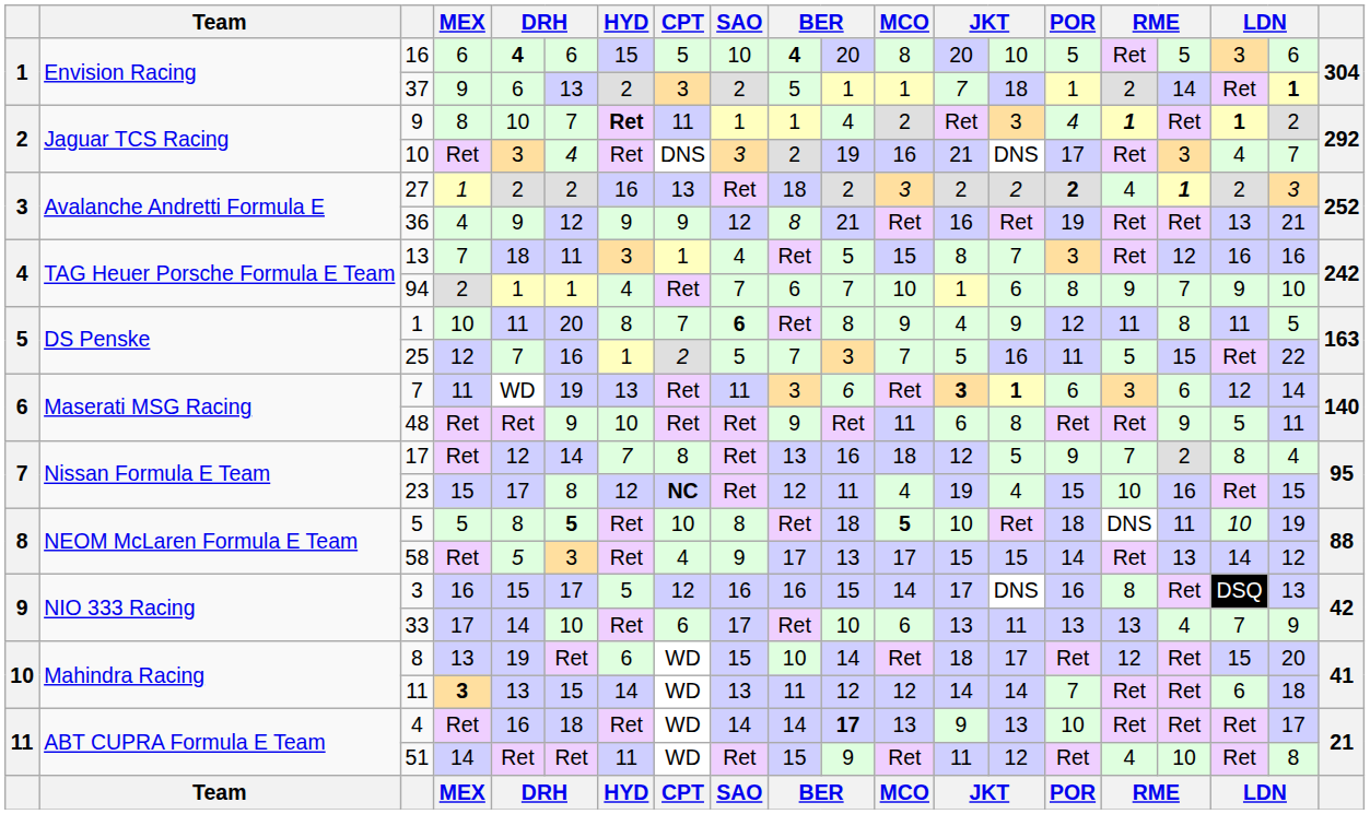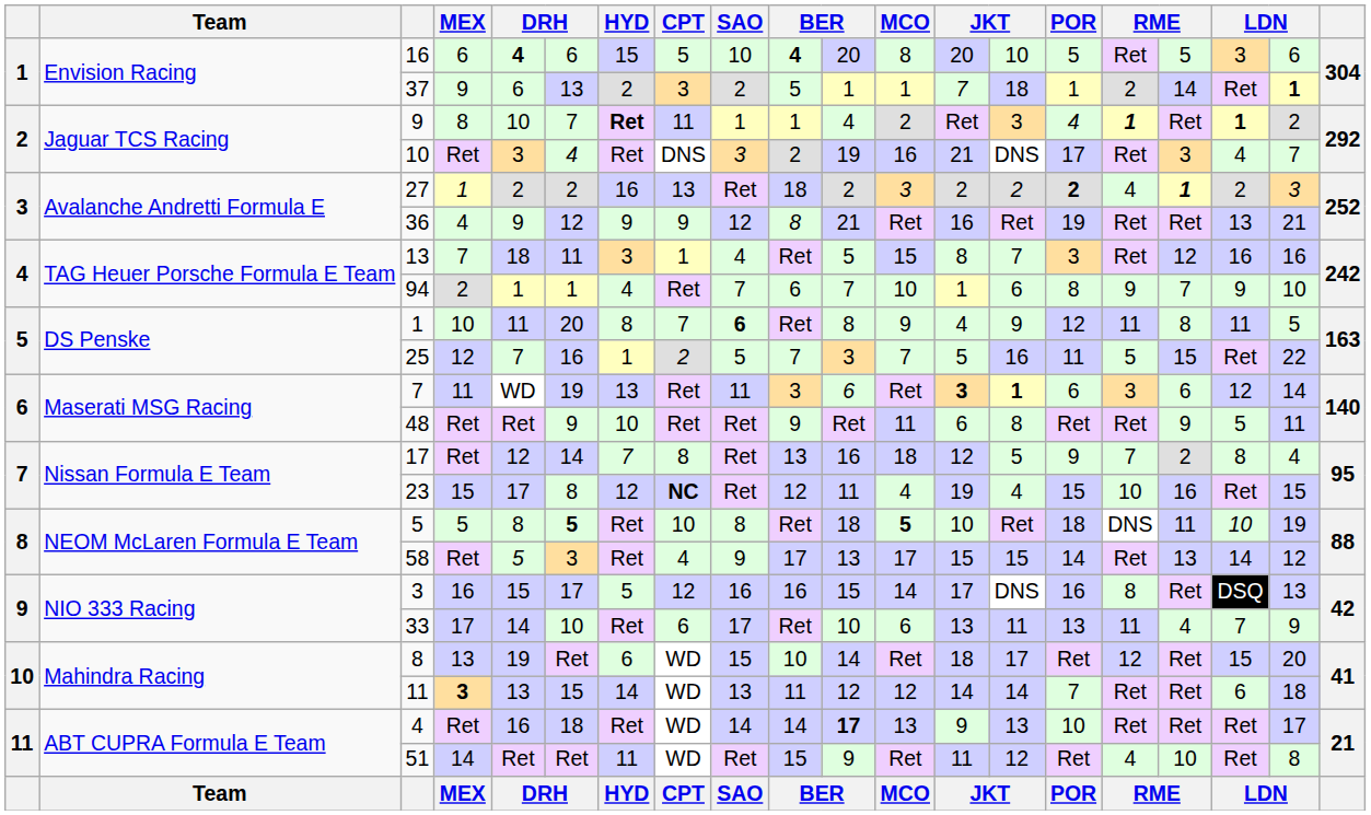33 | column 16: 13 -> 11
